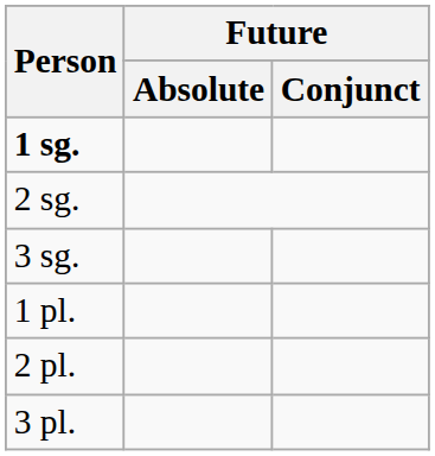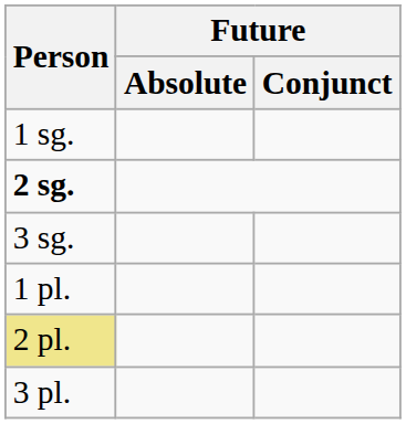1 sg. | Person: bold -> normal
2 sg. | Person: normal -> bold
2 pl. | Person: no background -> khaki background
